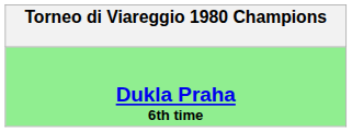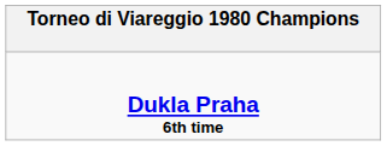row 2 | column 1: lightgreen background -> no background
